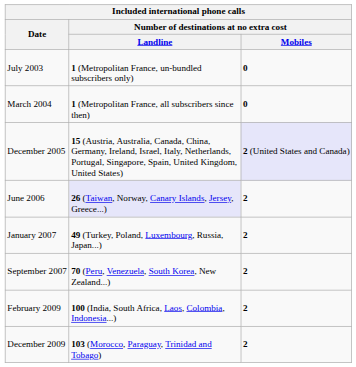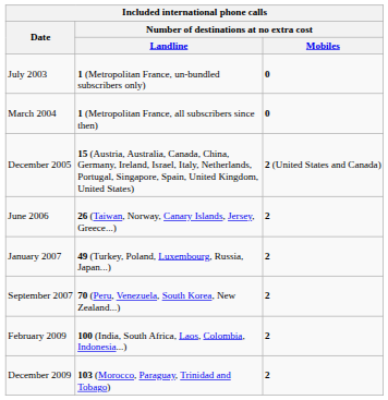December 2005 | Number of destinations at no extra cost / Mobiles: lavender background -> no background
June 2006 | Number of destinations at no extra cost / Landline: lavender background -> no background
